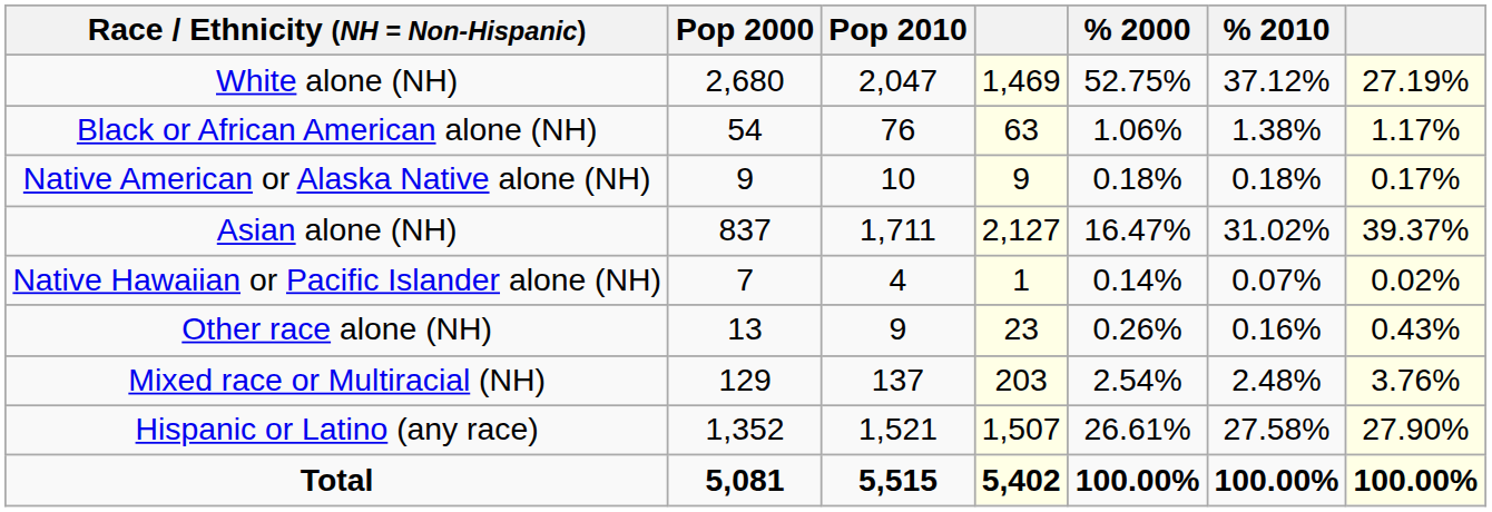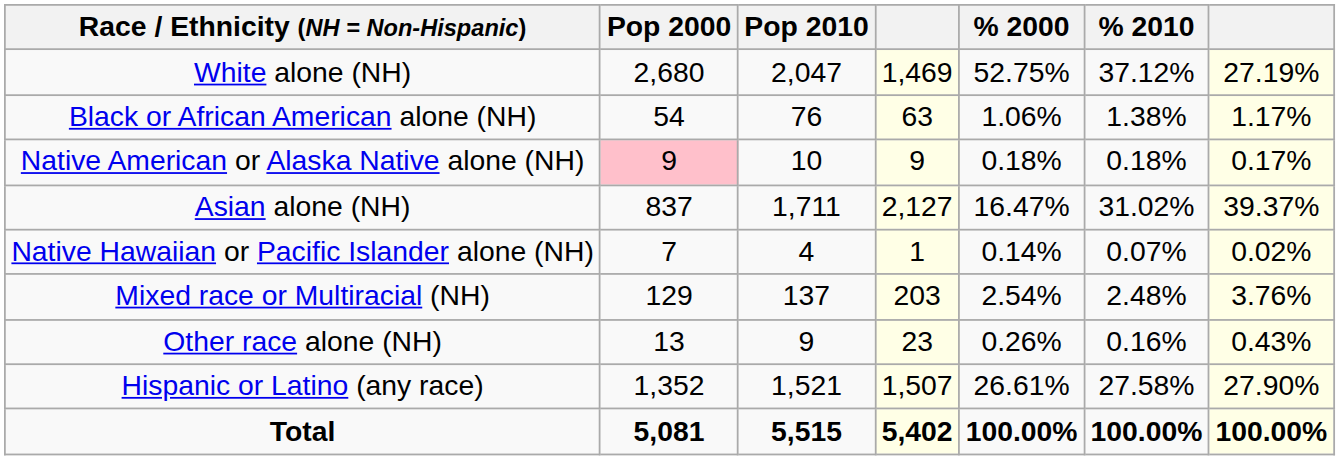Native American or Alaska Native alone (NH) | Pop 2000: no background -> pink background
rows swapped: Other race alone (NH) <-> Mixed race or Multiracial (NH)
